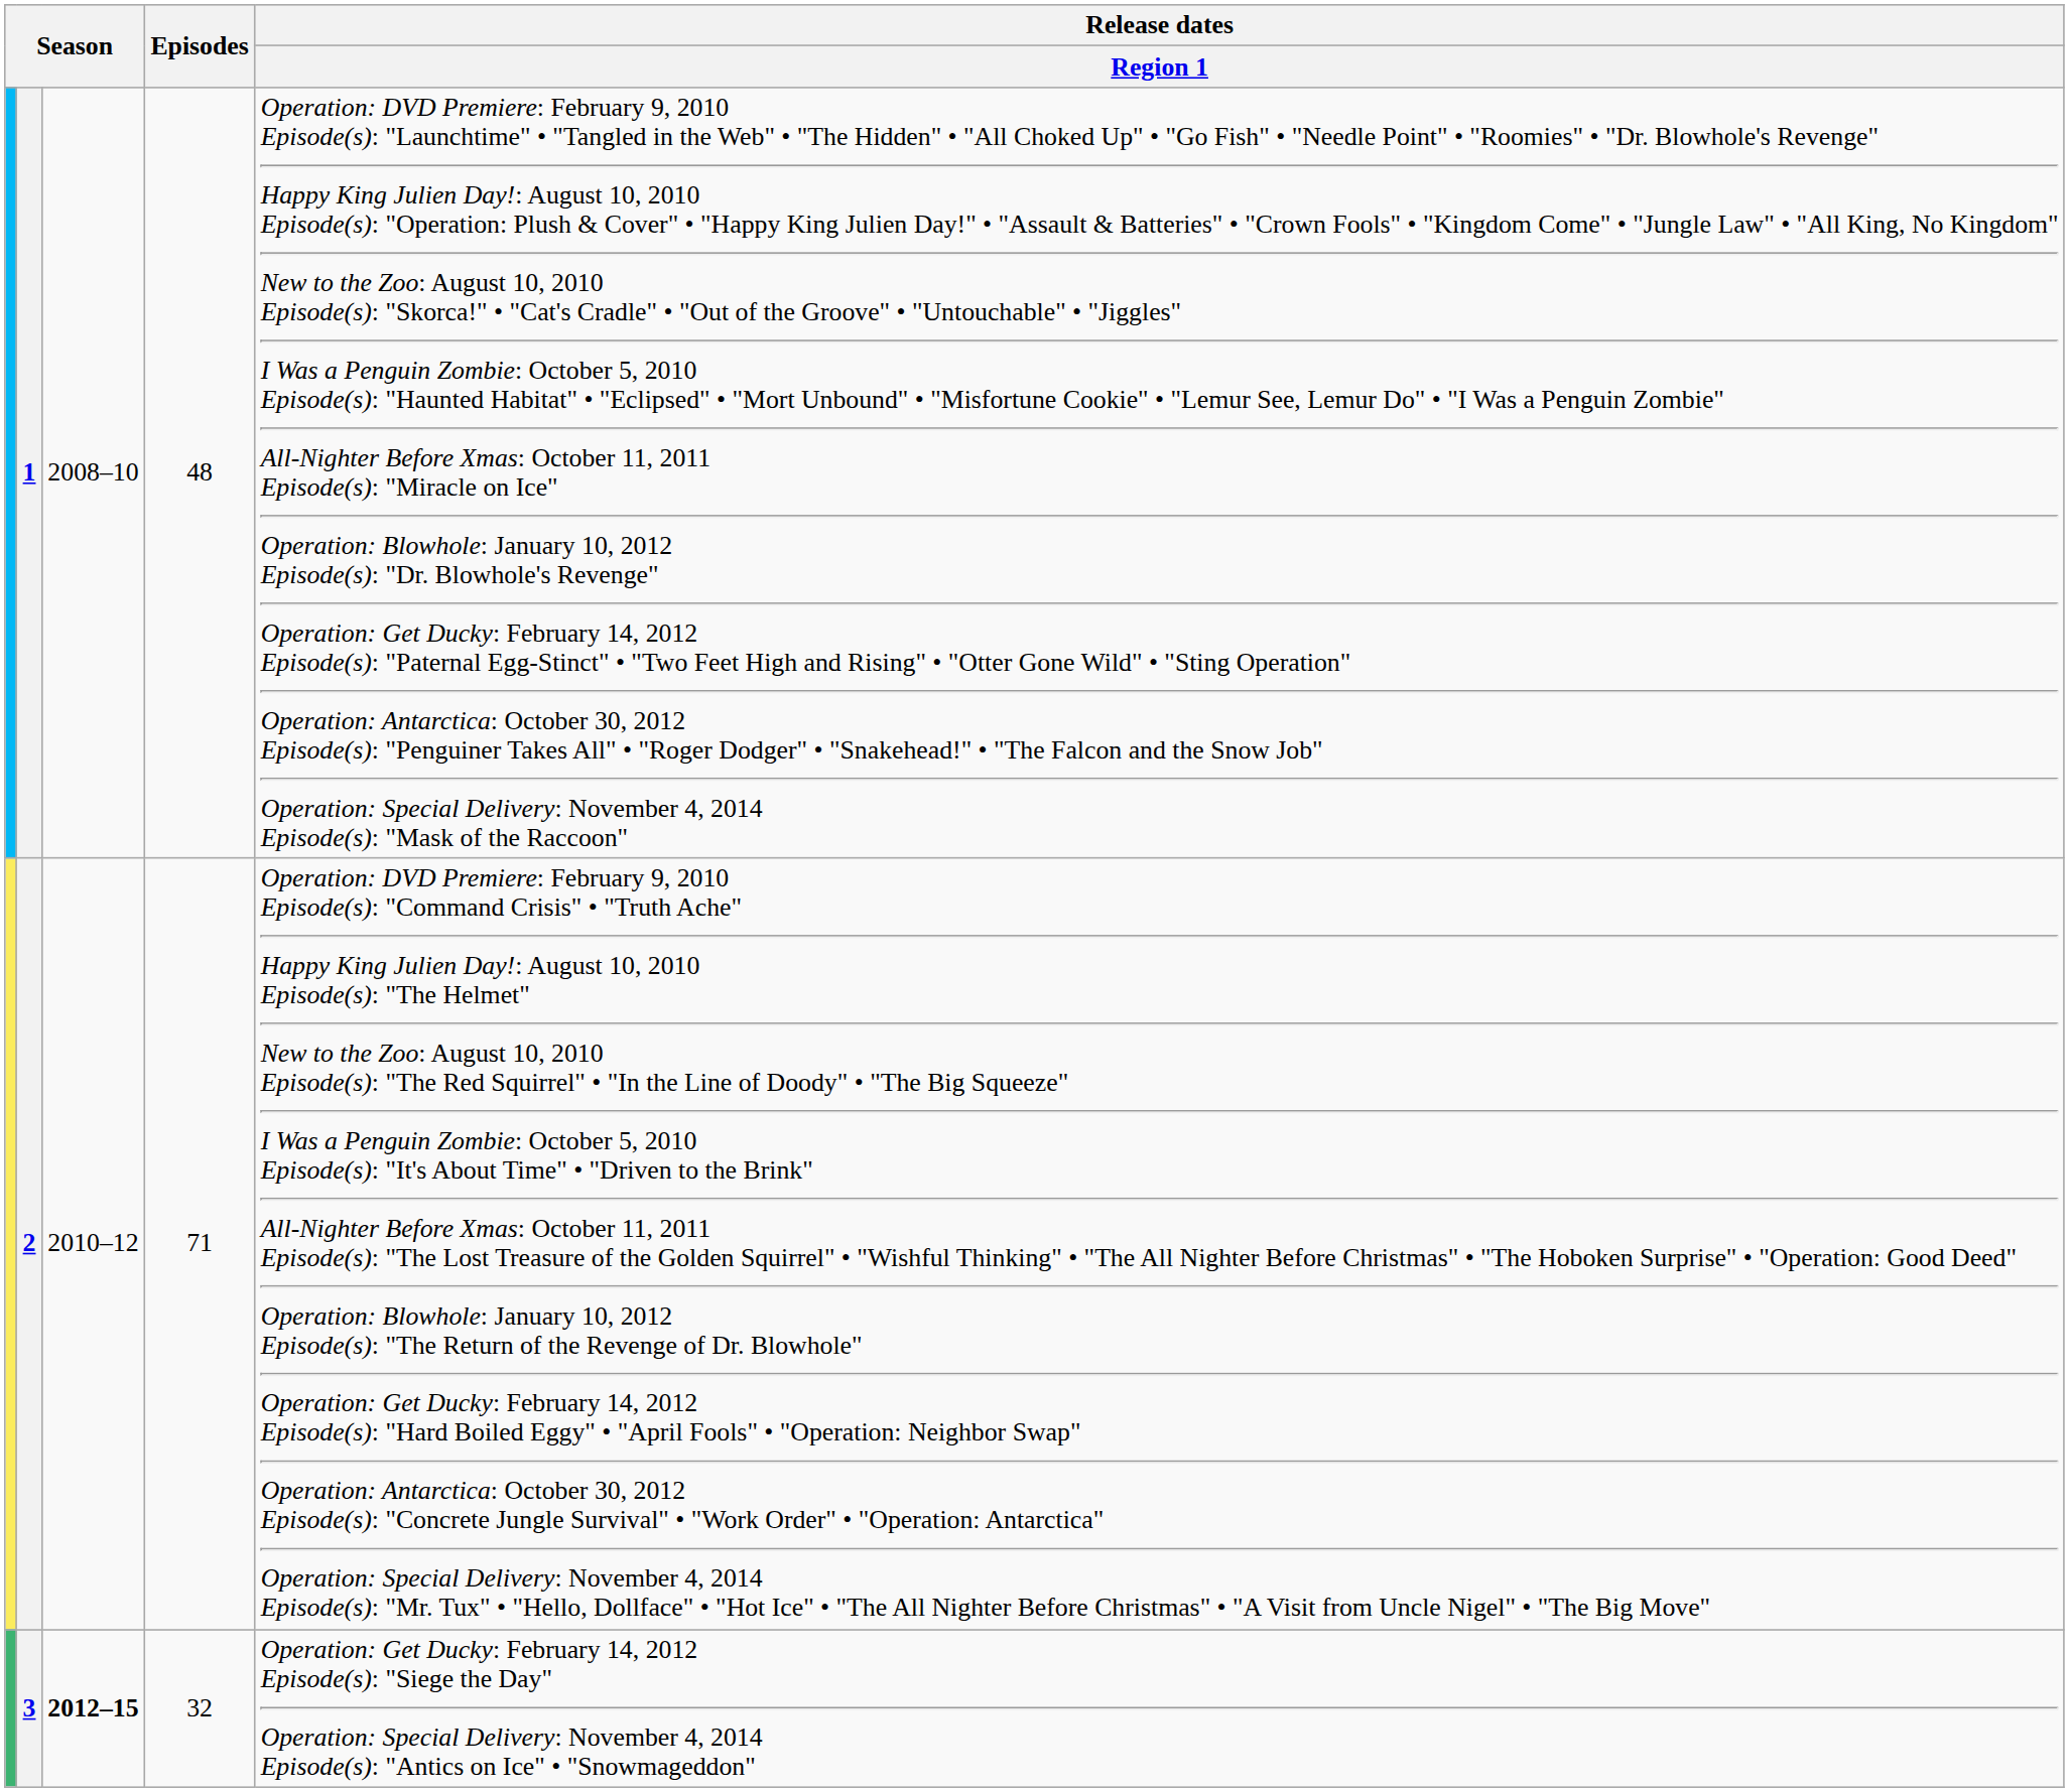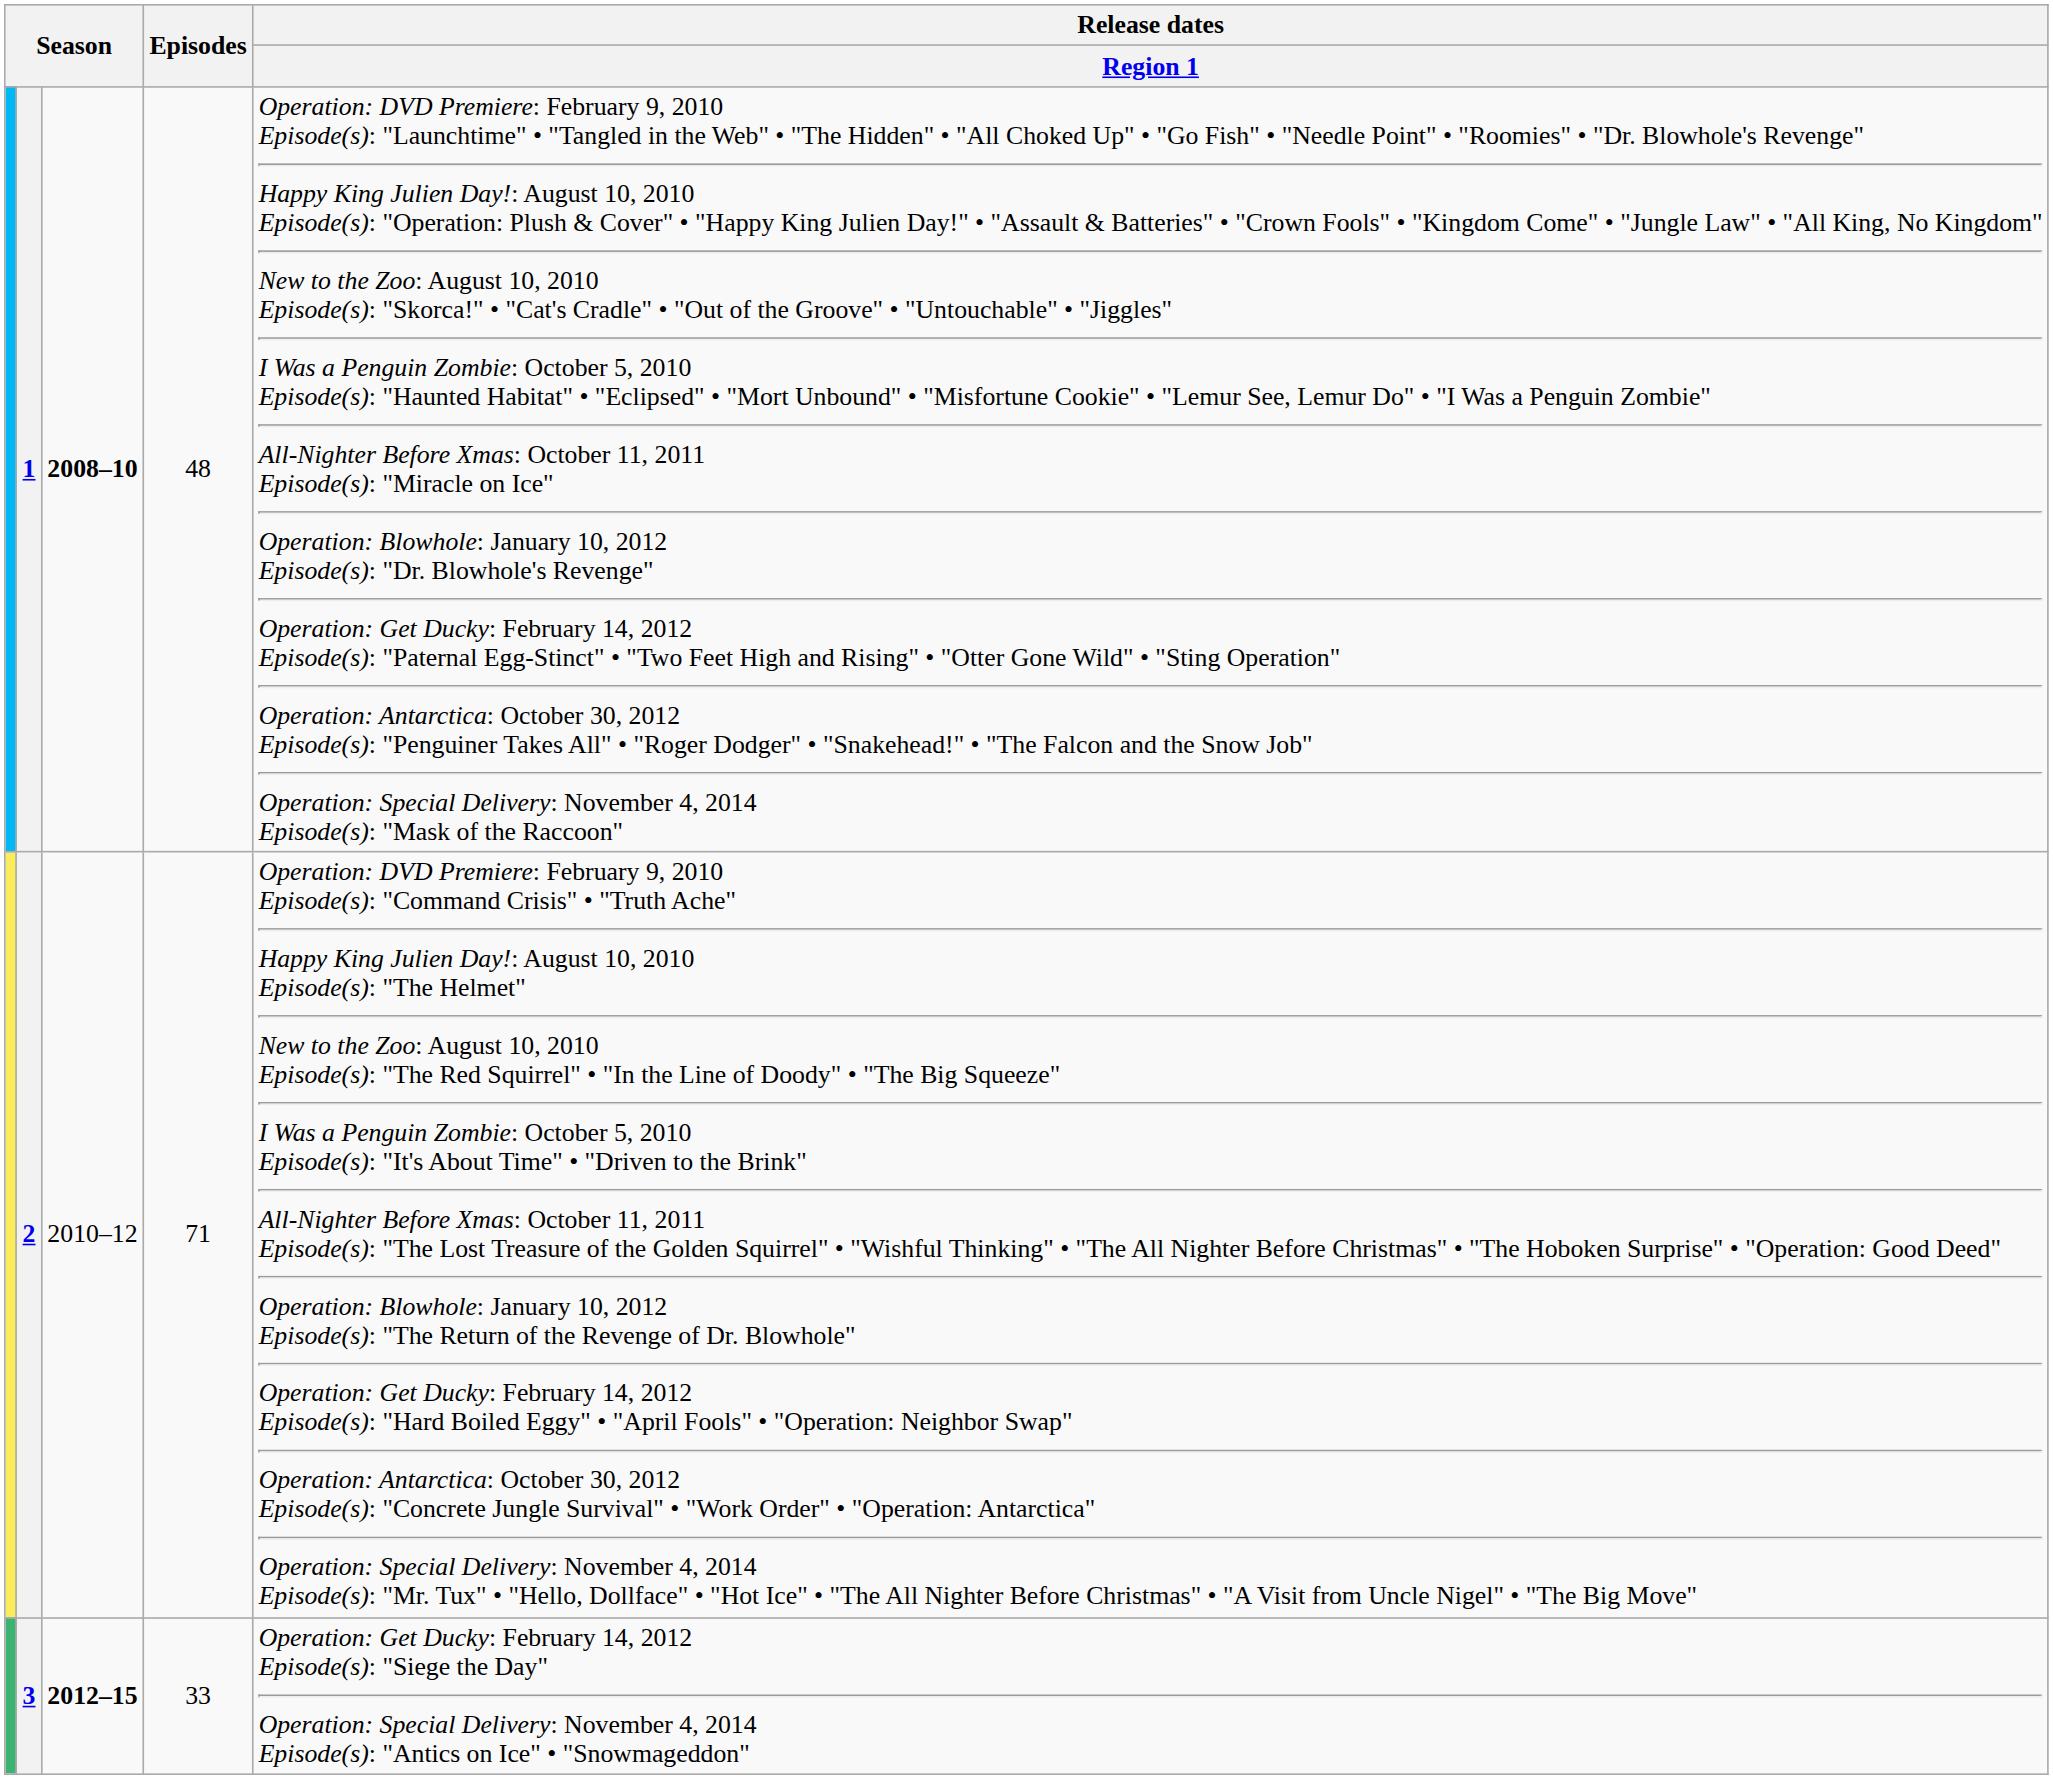1 | column 3: normal -> bold
3 | Episodes: 32 -> 33
